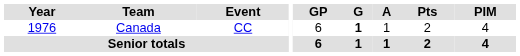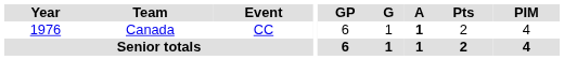Canada | G: bold -> normal
Canada | A: normal -> bold
